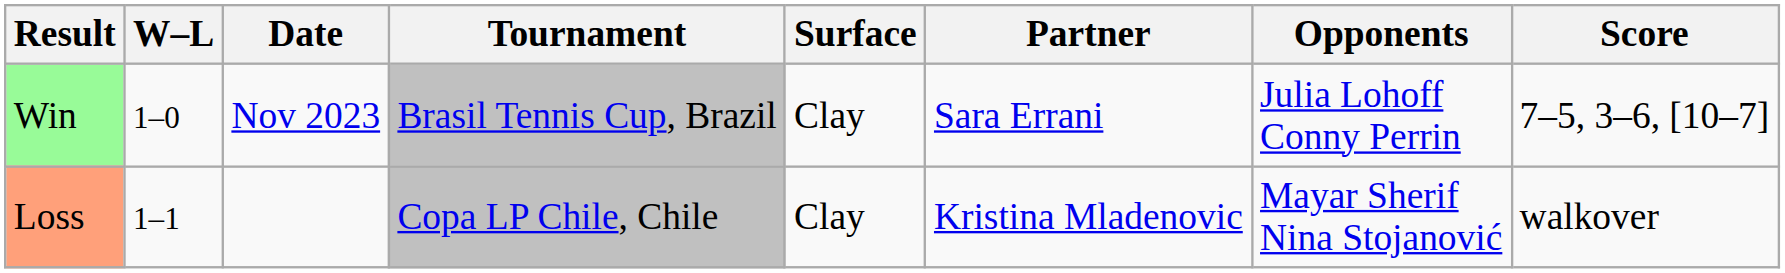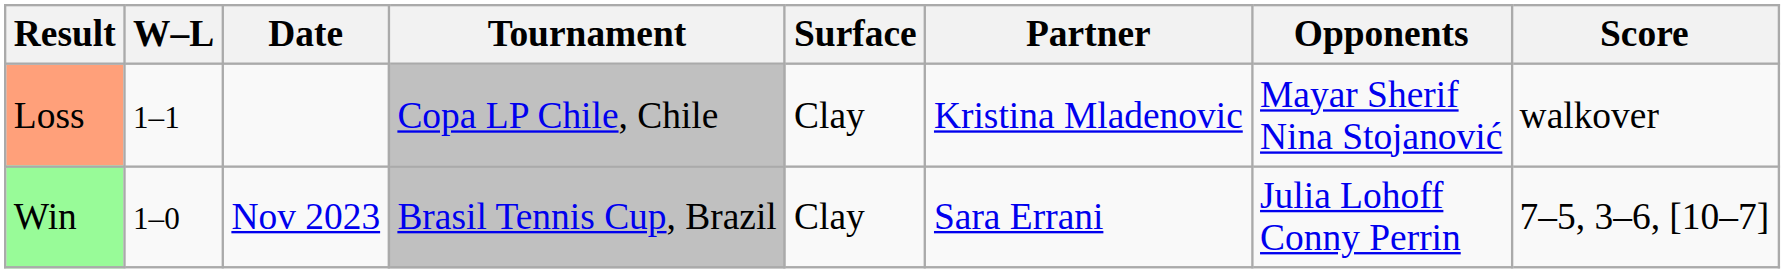rows swapped: Win <-> Loss
